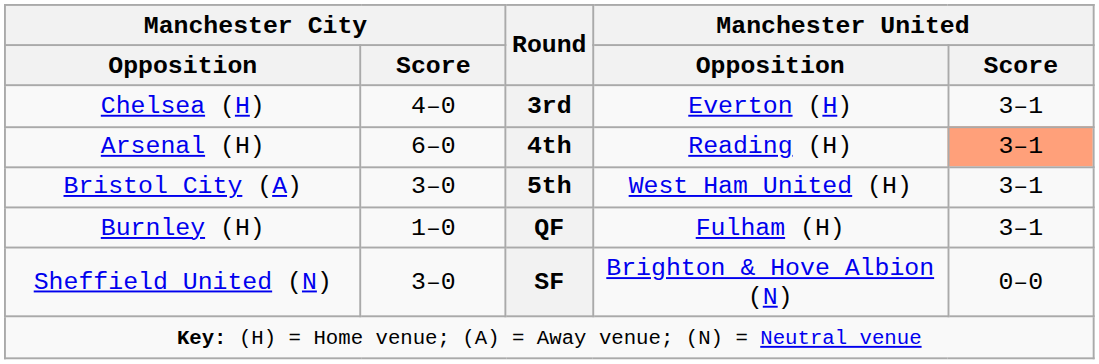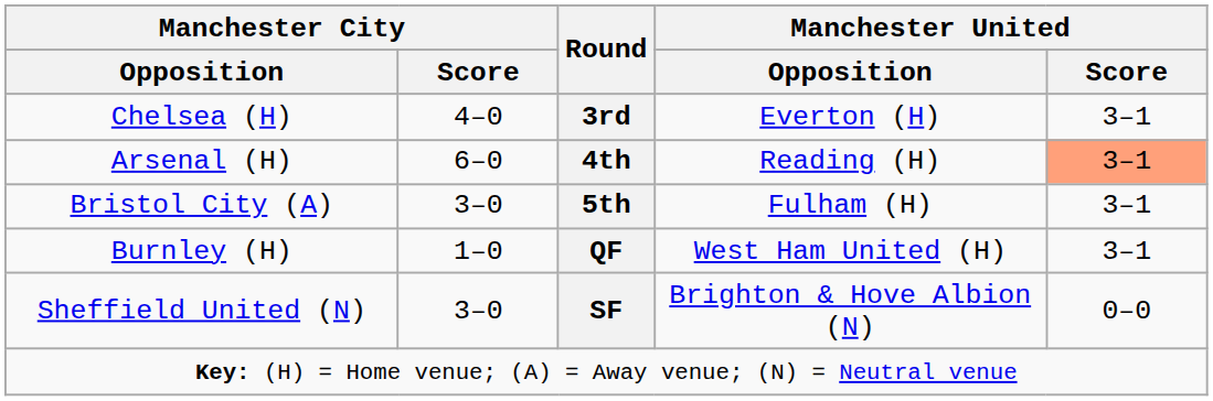Bristol City (A) | Manchester United / Opposition: West Ham United (H) -> Fulham (H)
Burnley (H) | Manchester United / Opposition: Fulham (H) -> West Ham United (H)
